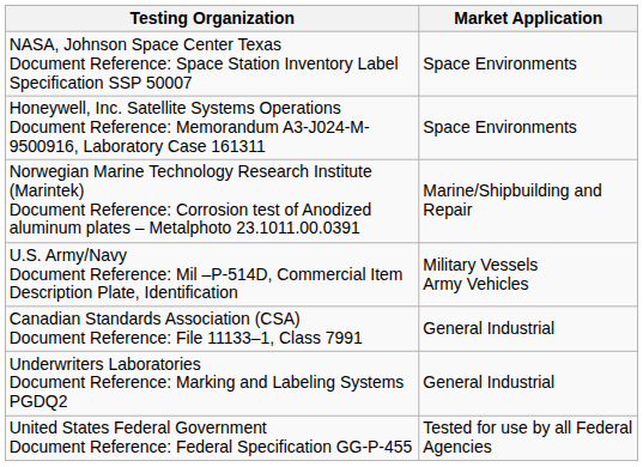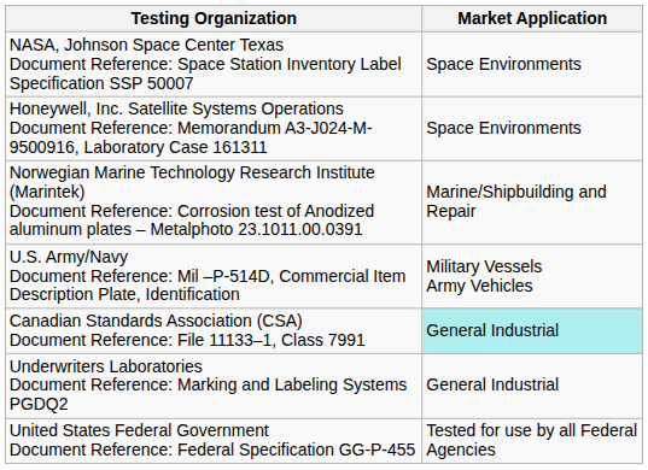row 6 | Market Application: no background -> paleturquoise background
